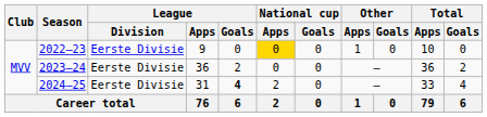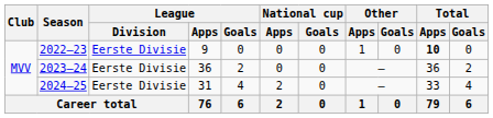2022–23 | National cup / Apps: gold background -> no background
2022–23 | Total / Apps: normal -> bold
2024–25 | League / Goals: bold -> normal
